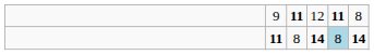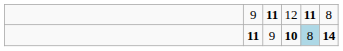row 2 | column 3: 8 -> 9
row 2 | column 4: 14 -> 10
